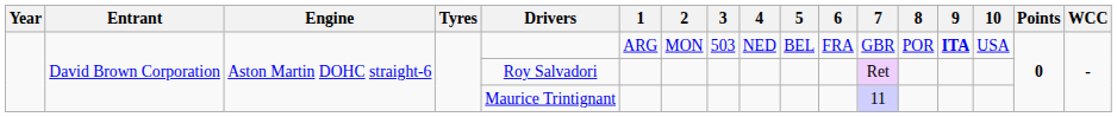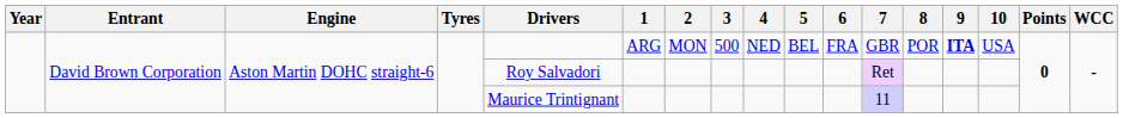row 2 | 3: 503 -> 500
